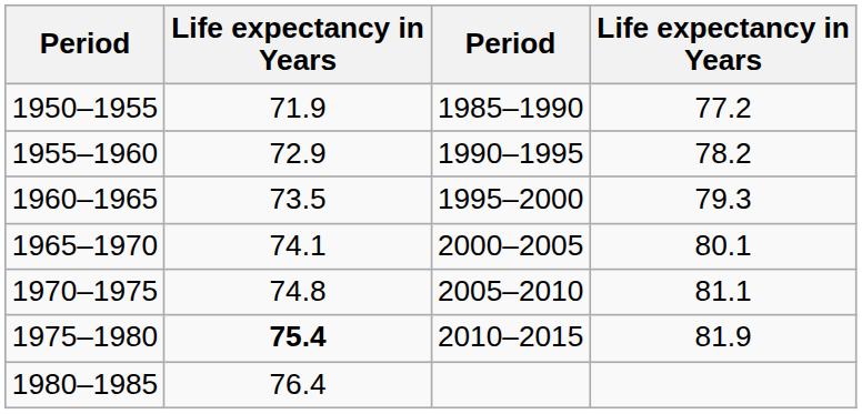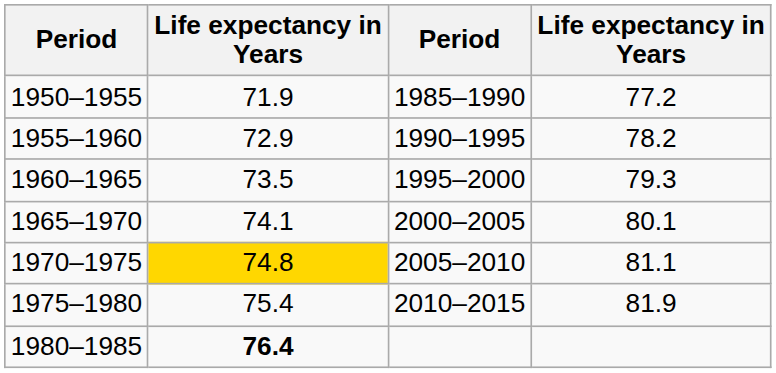1970–1975 | column 2: no background -> gold background
1975–1980 | column 2: bold -> normal
1980–1985 | column 2: normal -> bold
